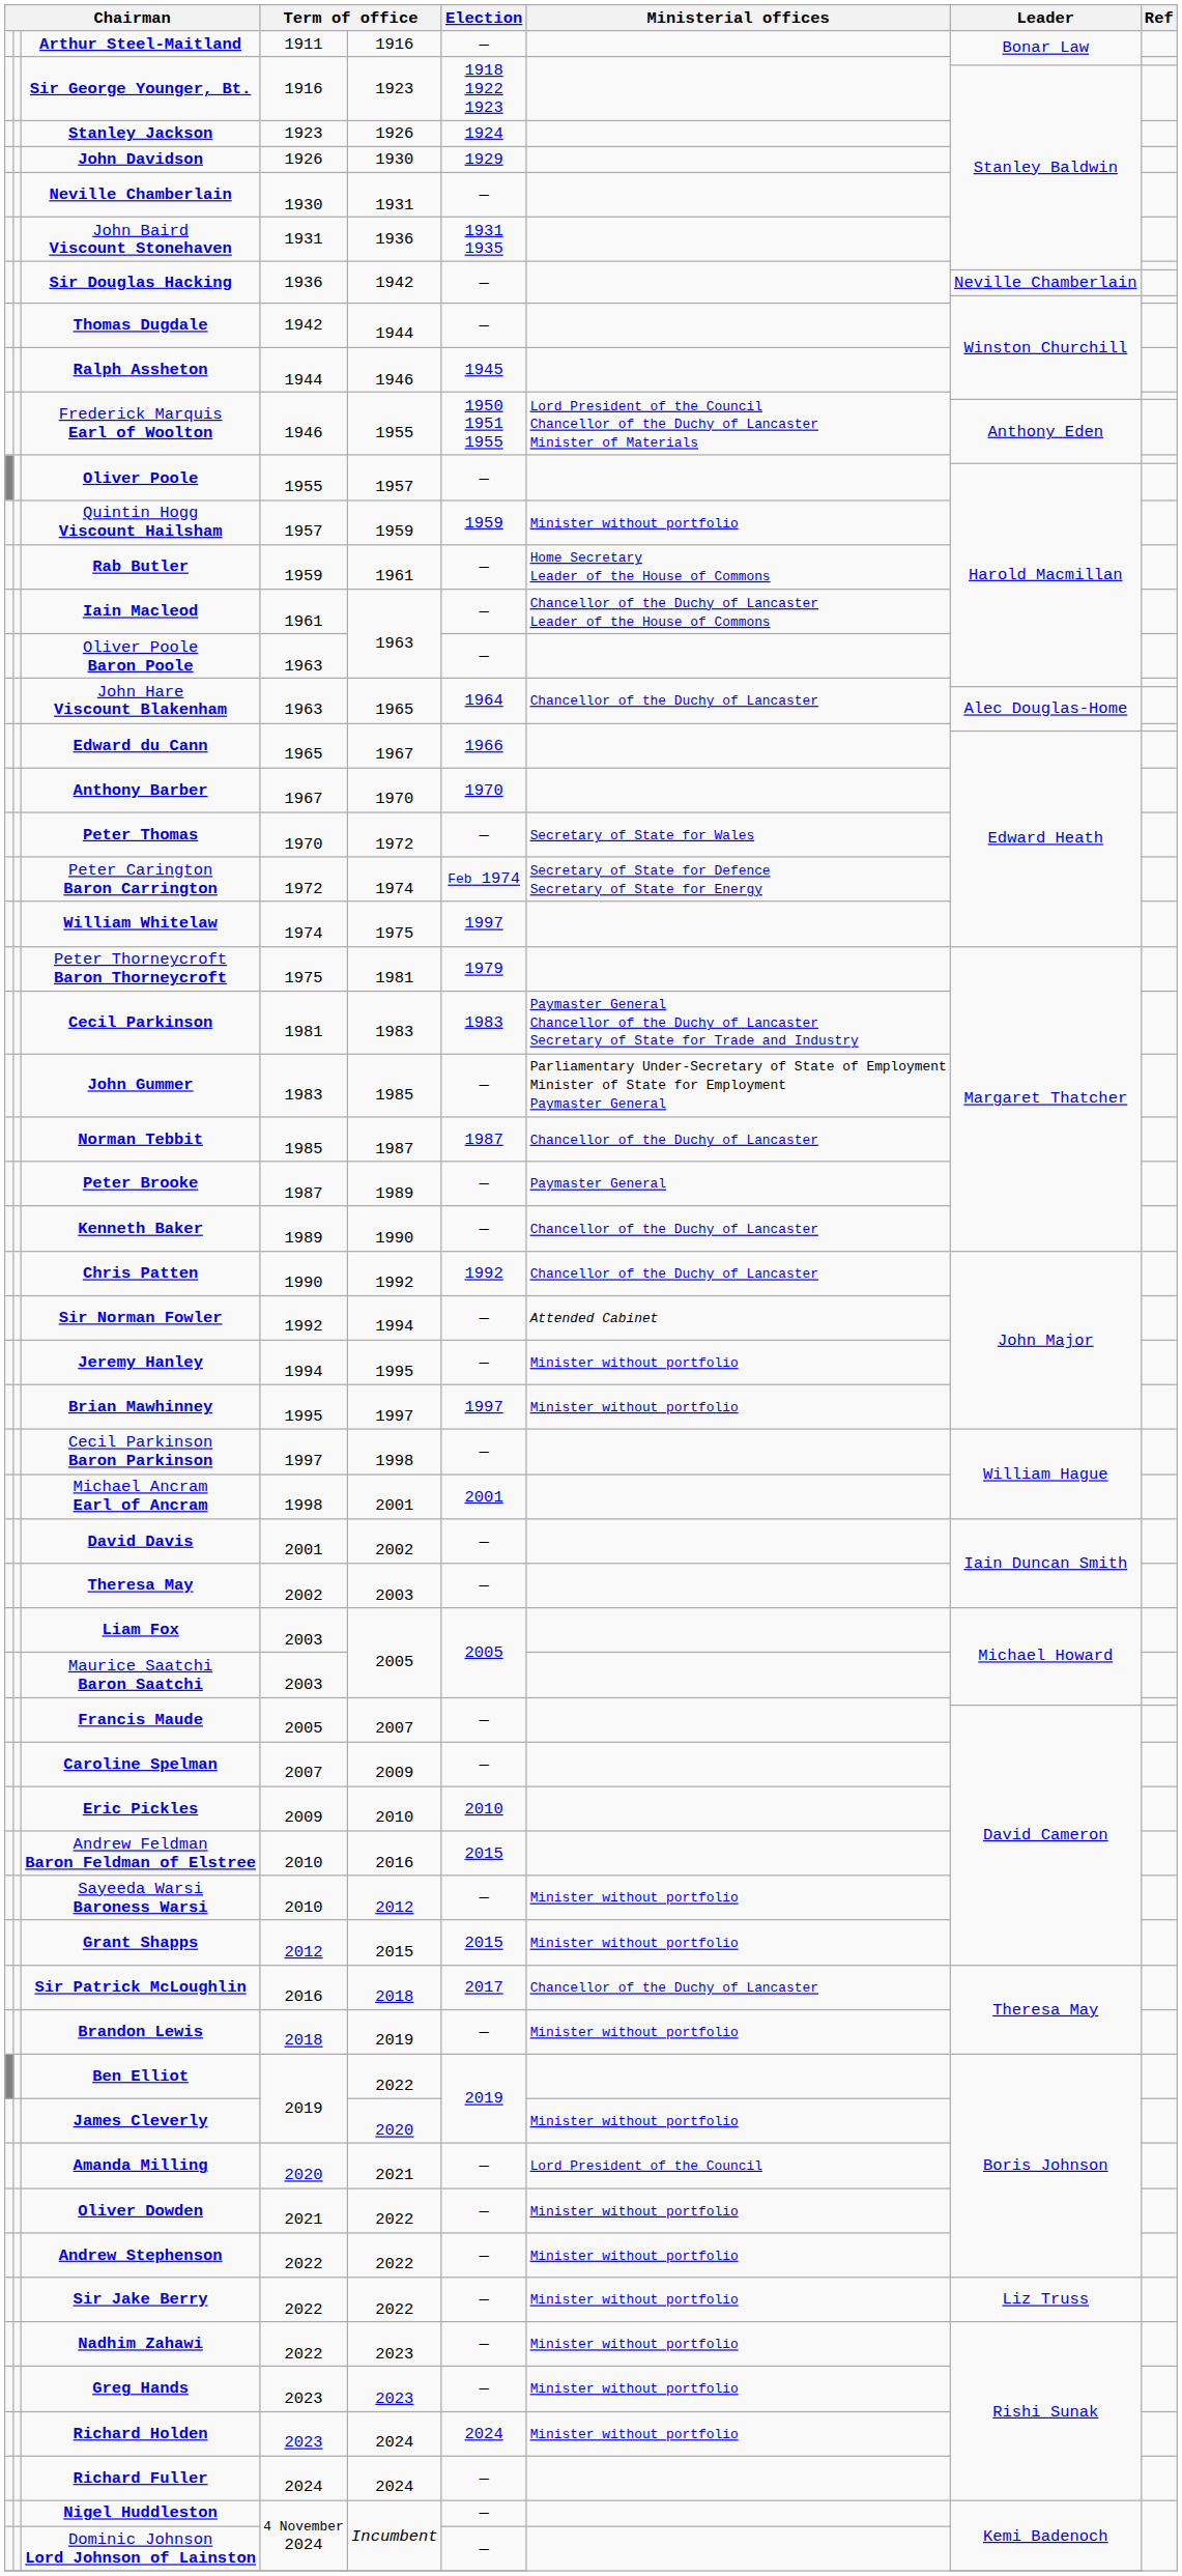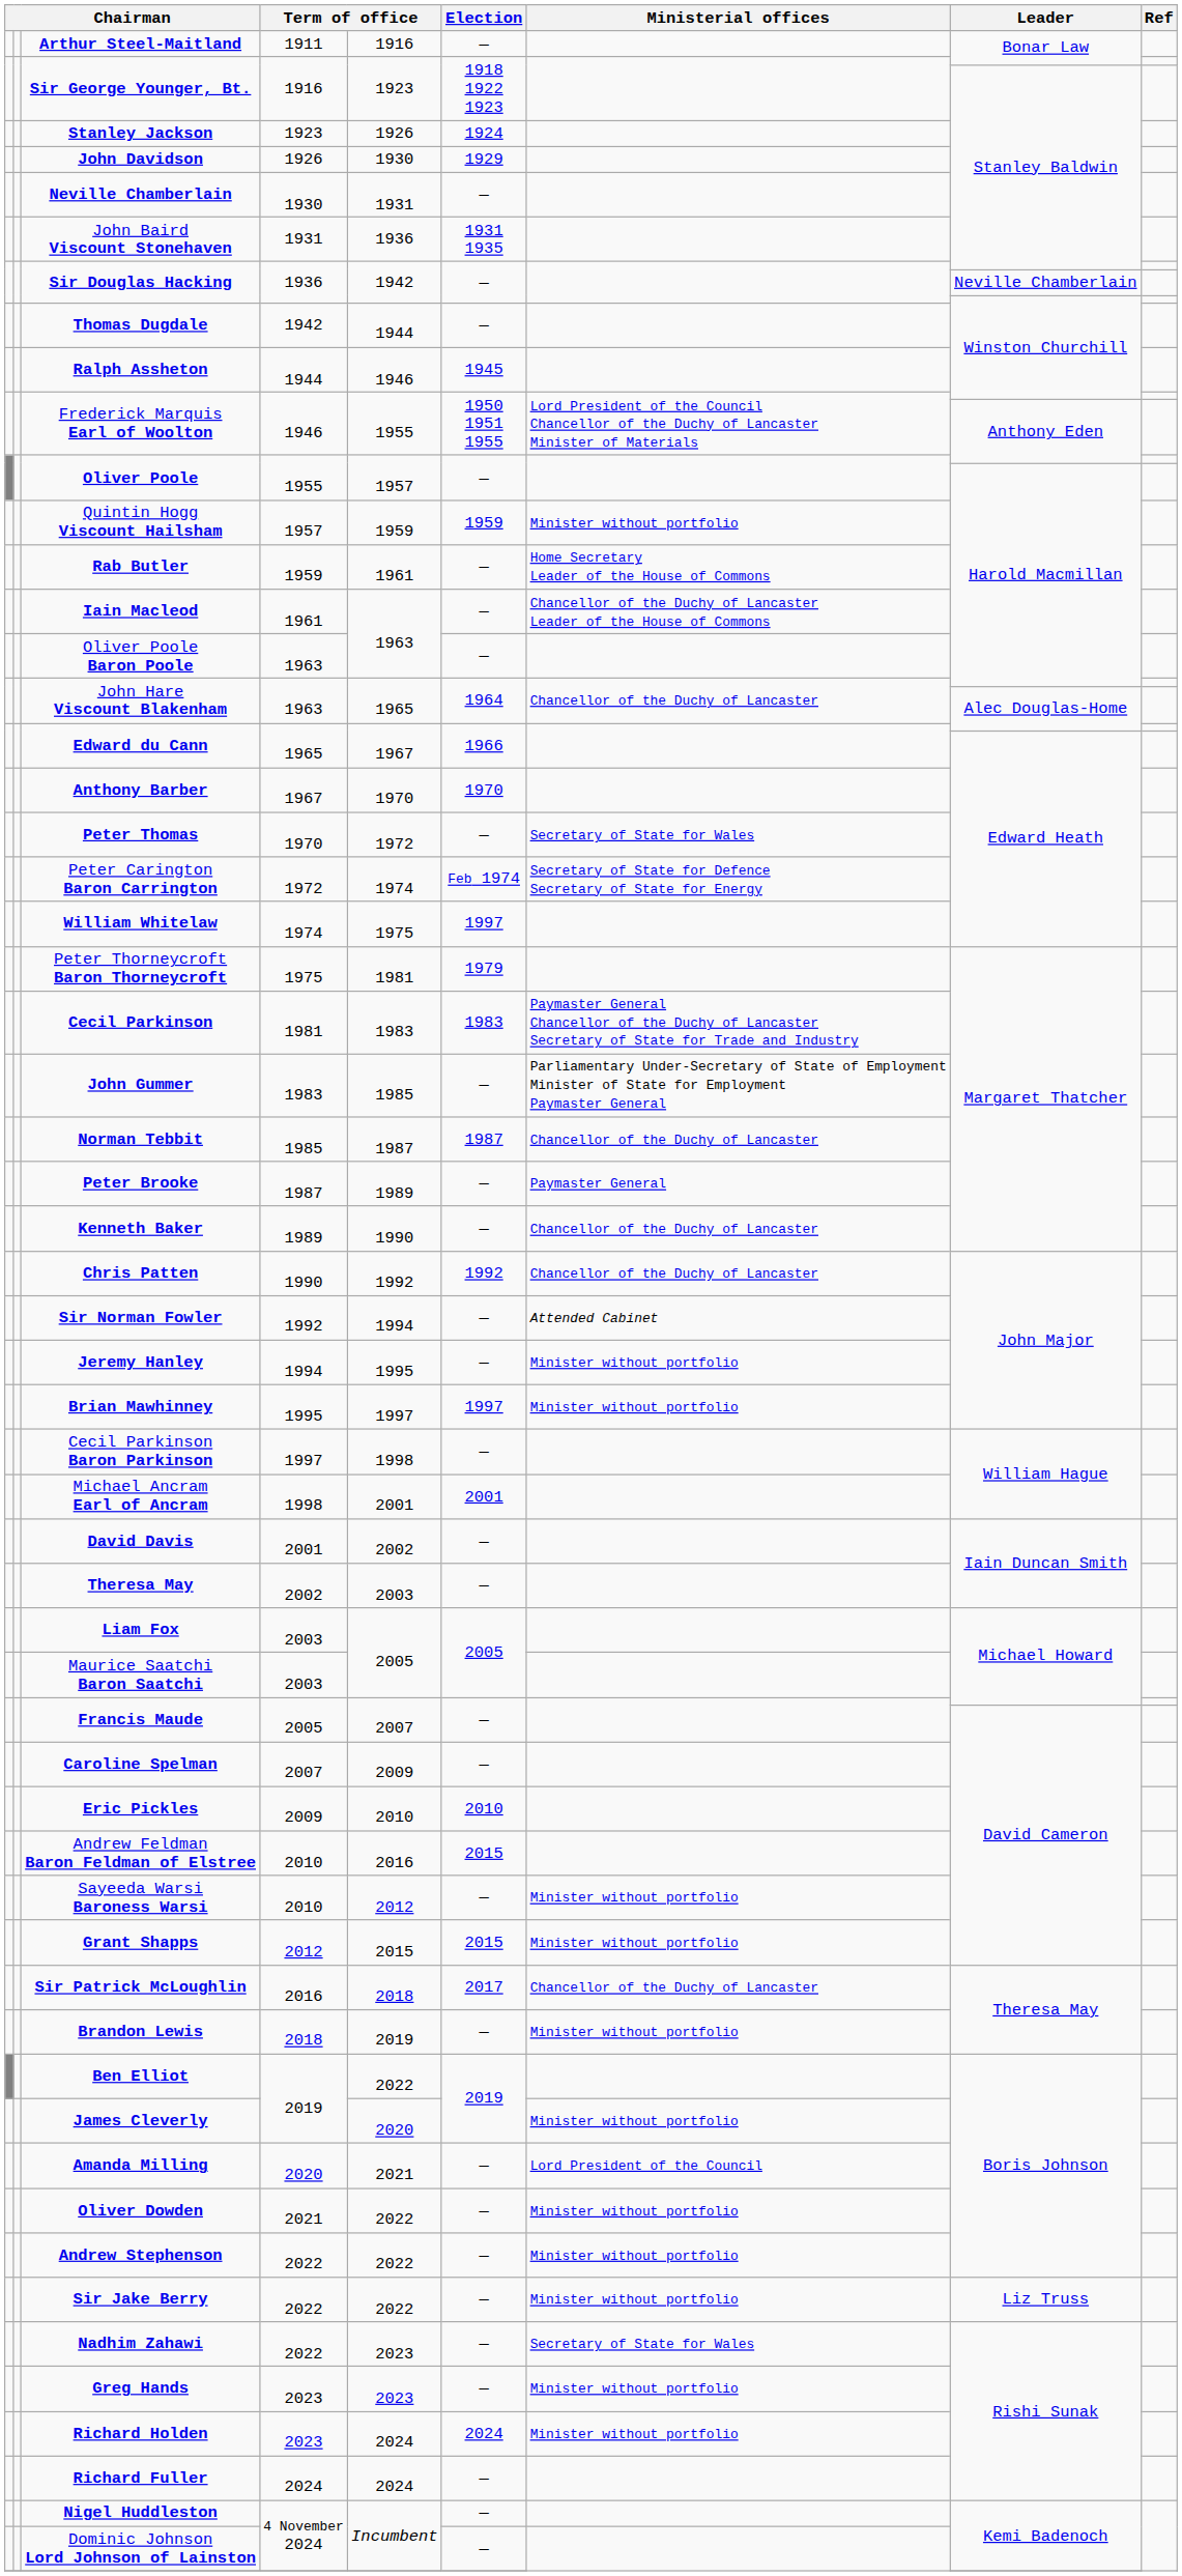Nadhim Zahawi | Ministerial offices: Minister without portfolio -> Secretary of State for Wales
